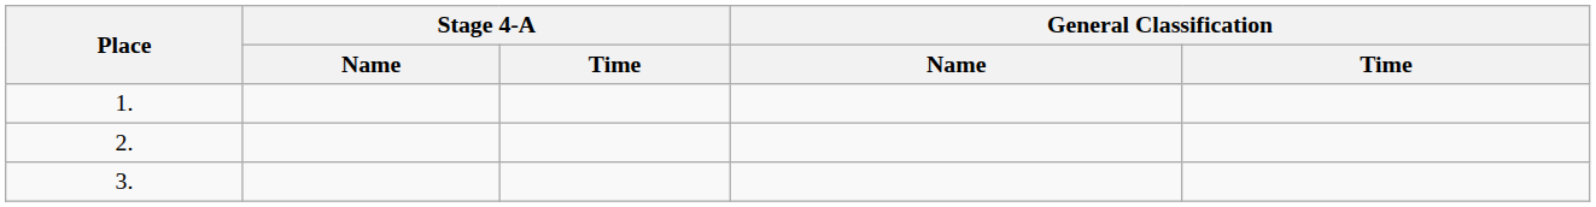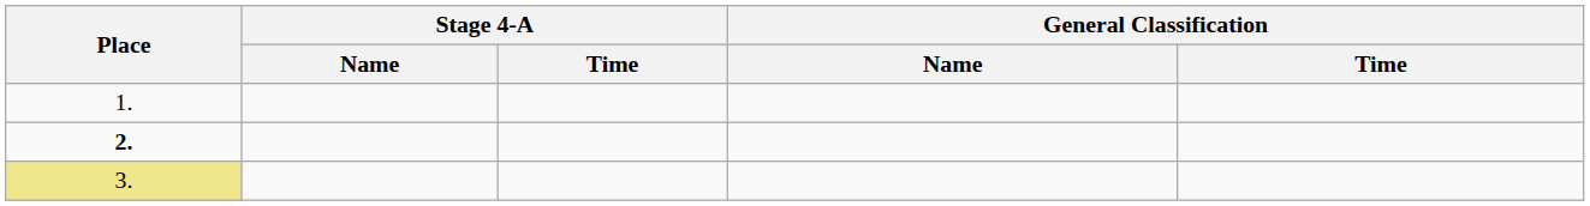2. | Place: normal -> bold
3. | Place: no background -> khaki background
